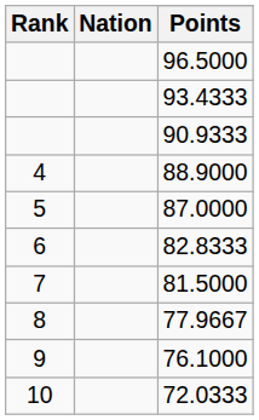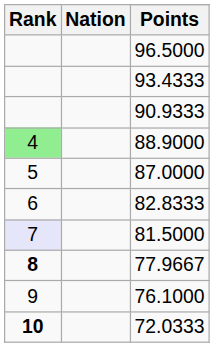88.9000 | Rank: no background -> lightgreen background
81.5000 | Rank: no background -> lavender background
77.9667 | Rank: normal -> bold
72.0333 | Rank: normal -> bold
